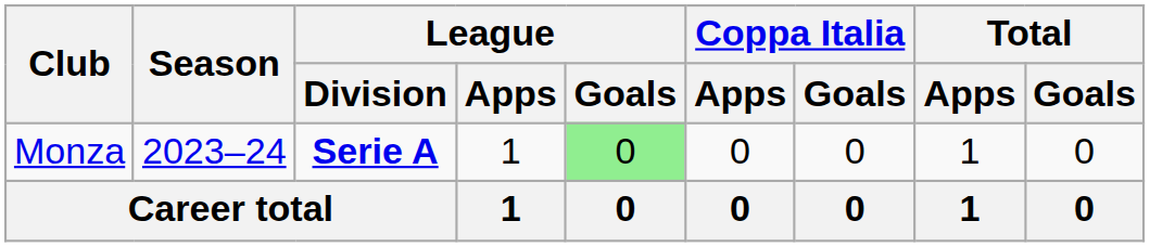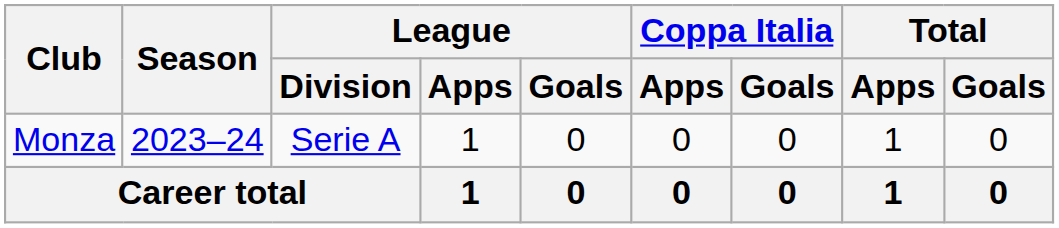Monza | League / Division: bold -> normal
Monza | League / Goals: lightgreen background -> no background
